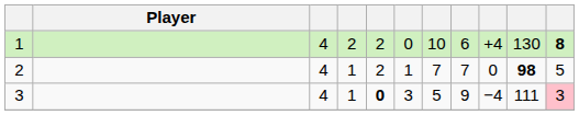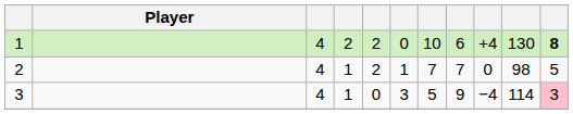row 3 | column 10: bold -> normal
row 4 | column 5: bold -> normal
row 4 | column 10: 111 -> 114
